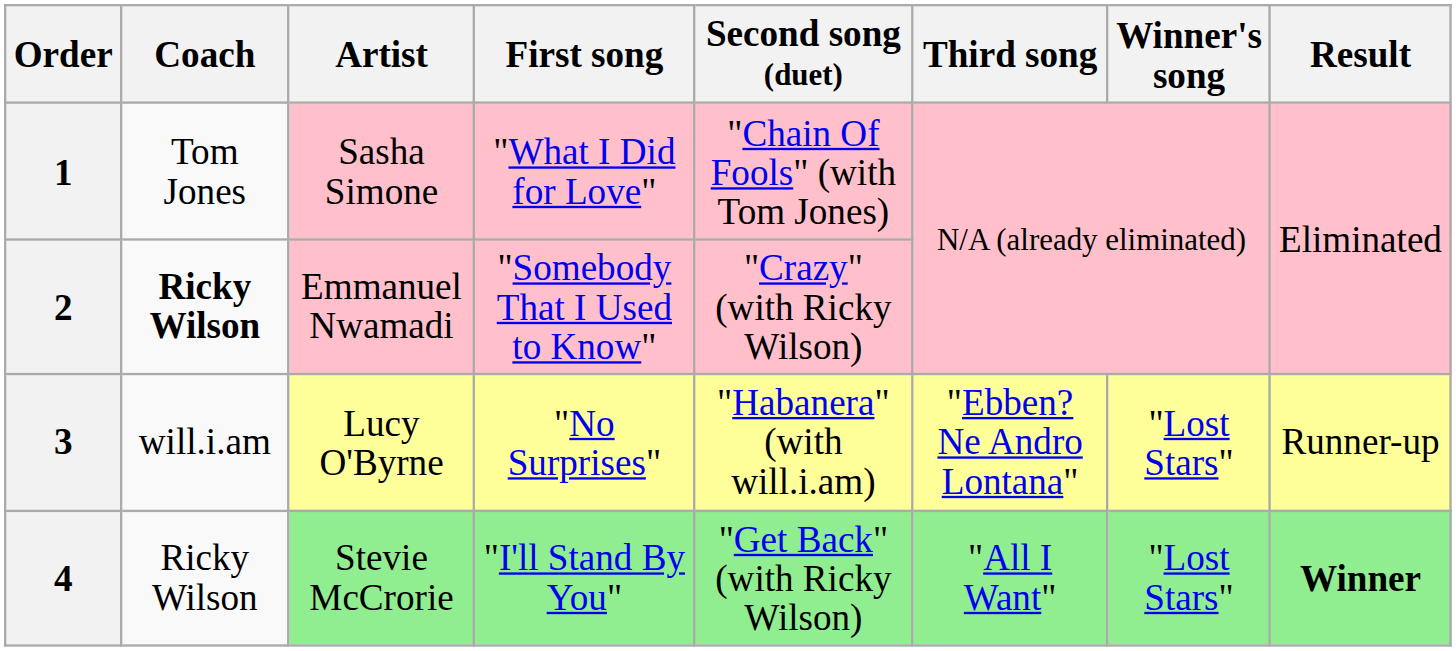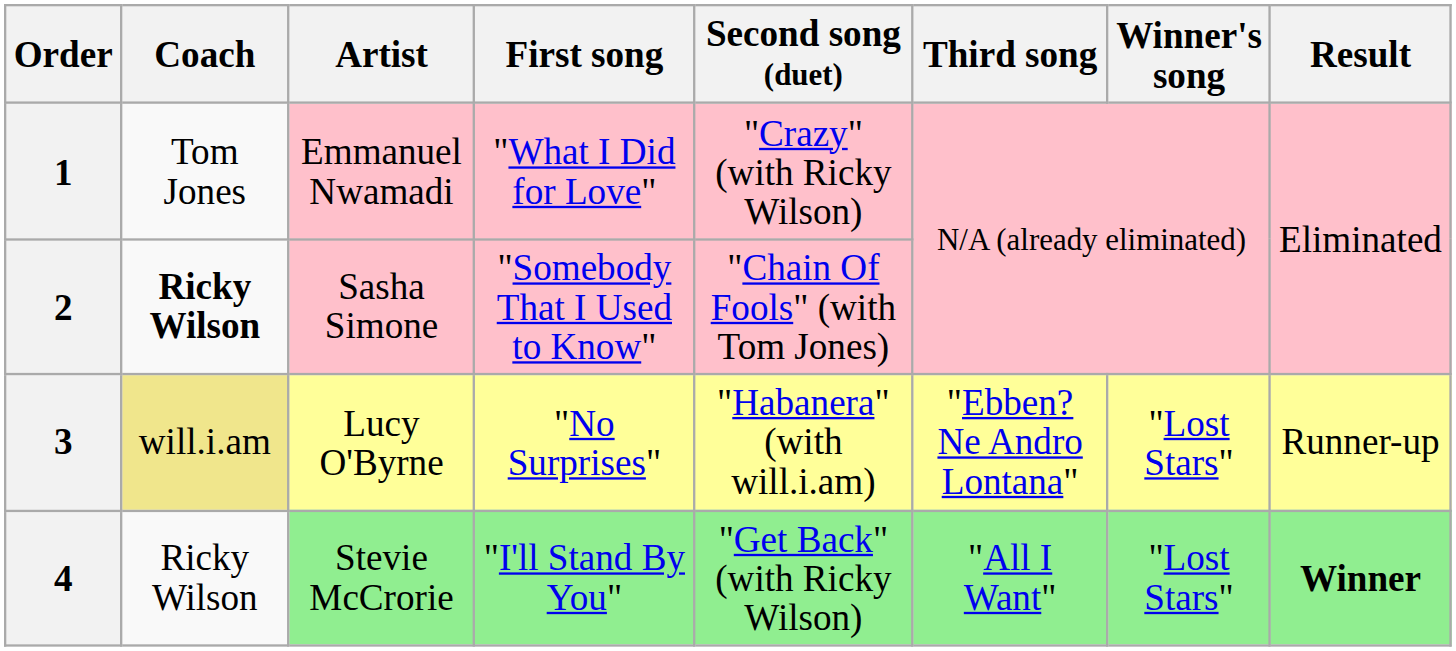1 | Artist: Sasha Simone -> Emmanuel Nwamadi
1 | Second song (duet): "Chain Of Fools" (with Tom Jones) -> "Crazy" (with Ricky Wilson)
2 | Artist: Emmanuel Nwamadi -> Sasha Simone
2 | Second song (duet): "Crazy" (with Ricky Wilson) -> "Chain Of Fools" (with Tom Jones)
3 | Coach: no background -> khaki background
